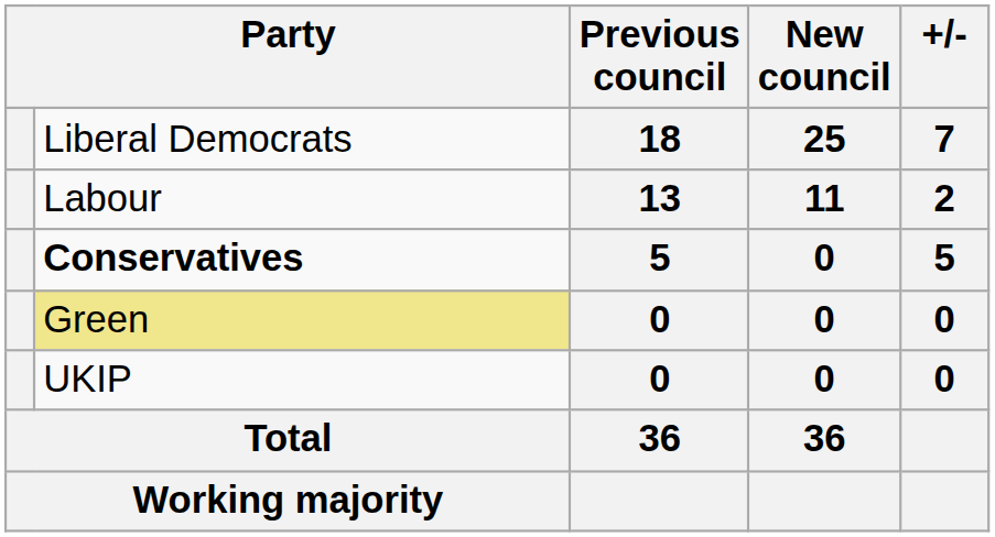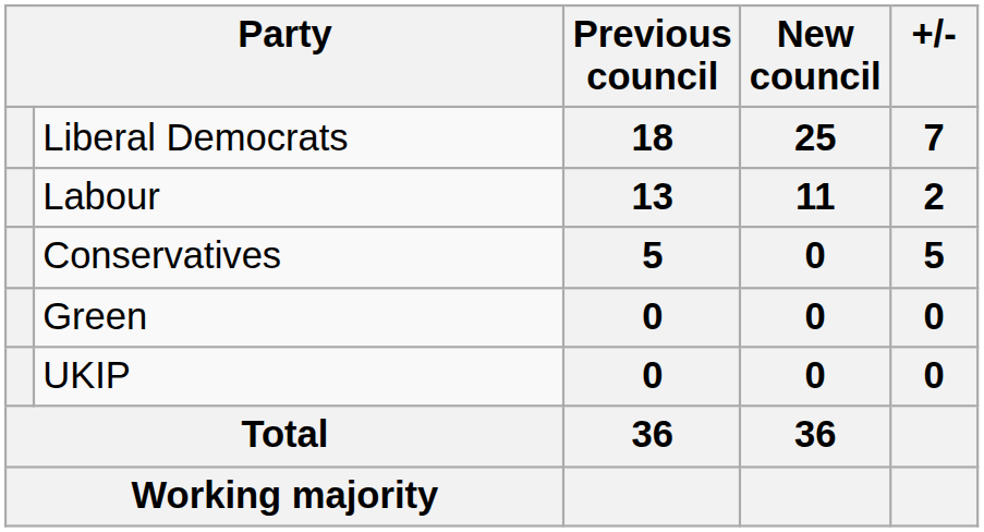Conservatives | column 2: bold -> normal
Green | column 2: khaki background -> no background
